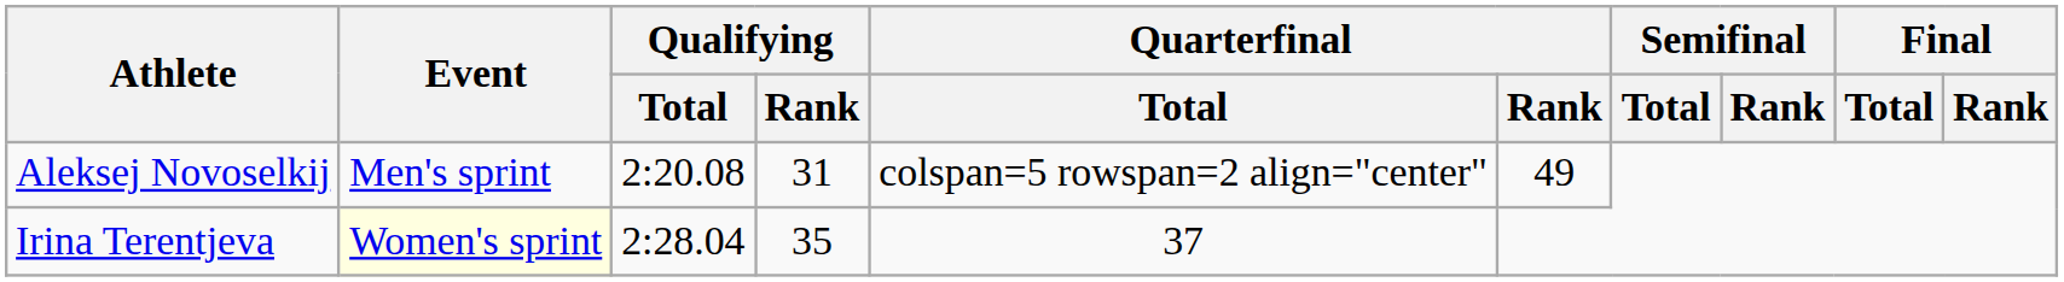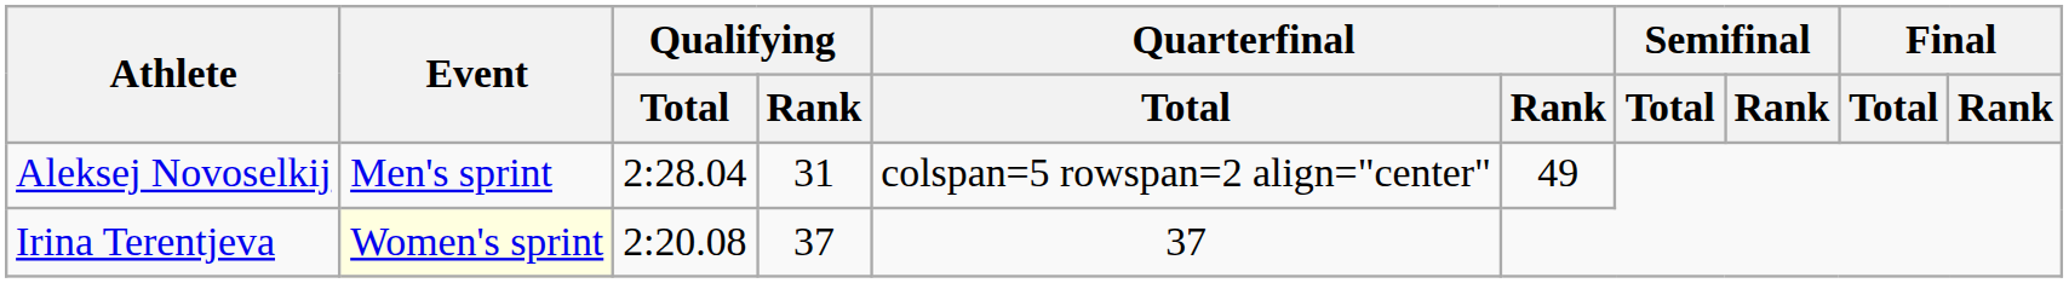Aleksej Novoselkij | Qualifying / Total: 2:20.08 -> 2:28.04
Irina Terentjeva | Qualifying / Total: 2:28.04 -> 2:20.08
Irina Terentjeva | Qualifying / Rank: 35 -> 37
